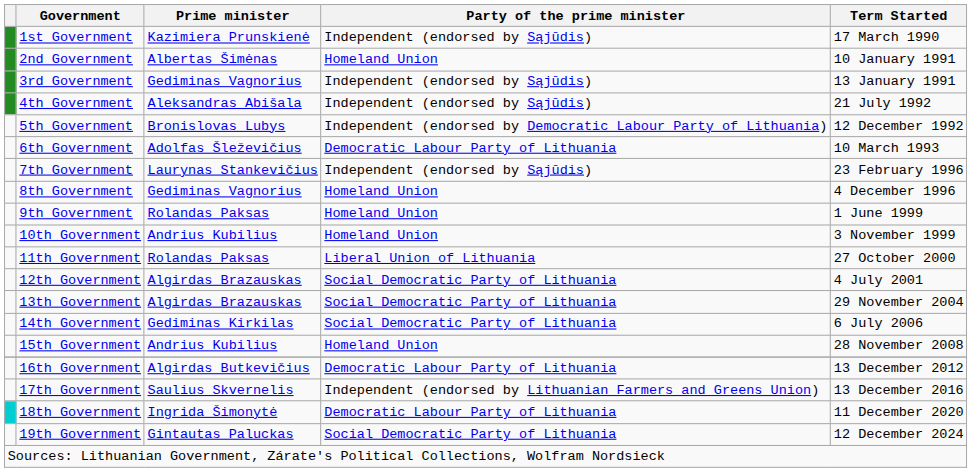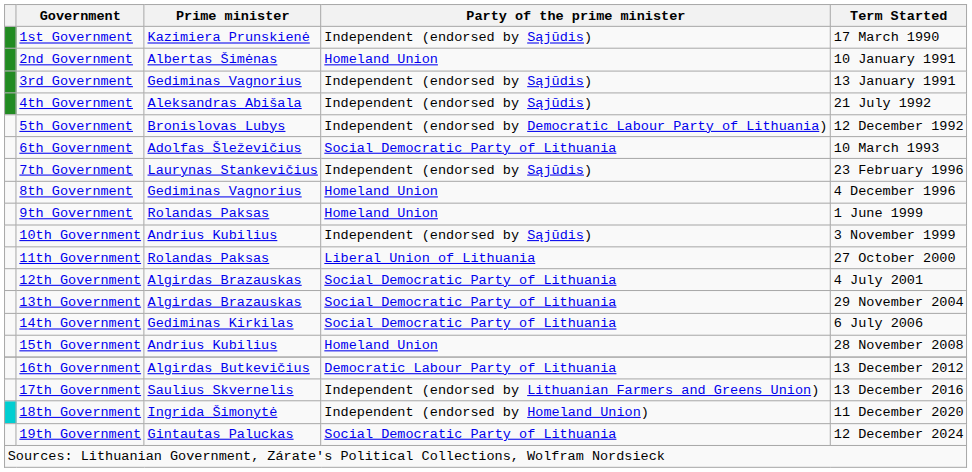6th Government | Party of the prime minister: Democratic Labour Party of Lithuania -> Social Democratic Party of Lithuania
10th Government | Party of the prime minister: Homeland Union -> Independent (endorsed by Sąjūdis)
18th Government | Party of the prime minister: Democratic Labour Party of Lithuania -> Independent (endorsed by Homeland Union)
